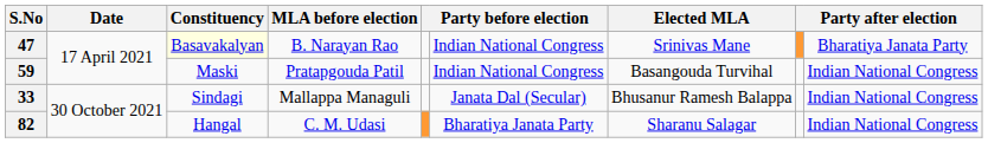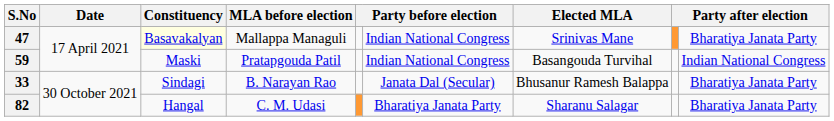47 | MLA before election: B. Narayan Rao -> Mallappa Managuli
33 | MLA before election: Mallappa Managuli -> B. Narayan Rao
33 | column 9: Indian National Congress -> Bharatiya Janata Party
82 | column 9: Indian National Congress -> Bharatiya Janata Party
